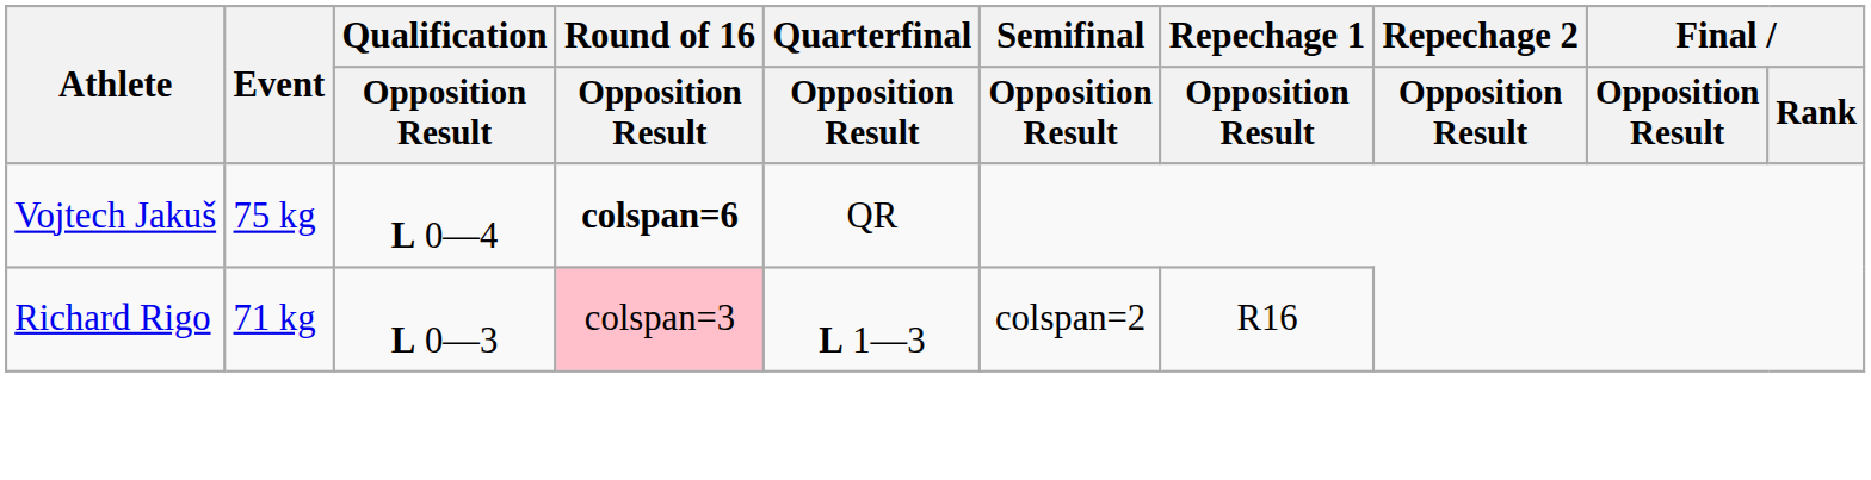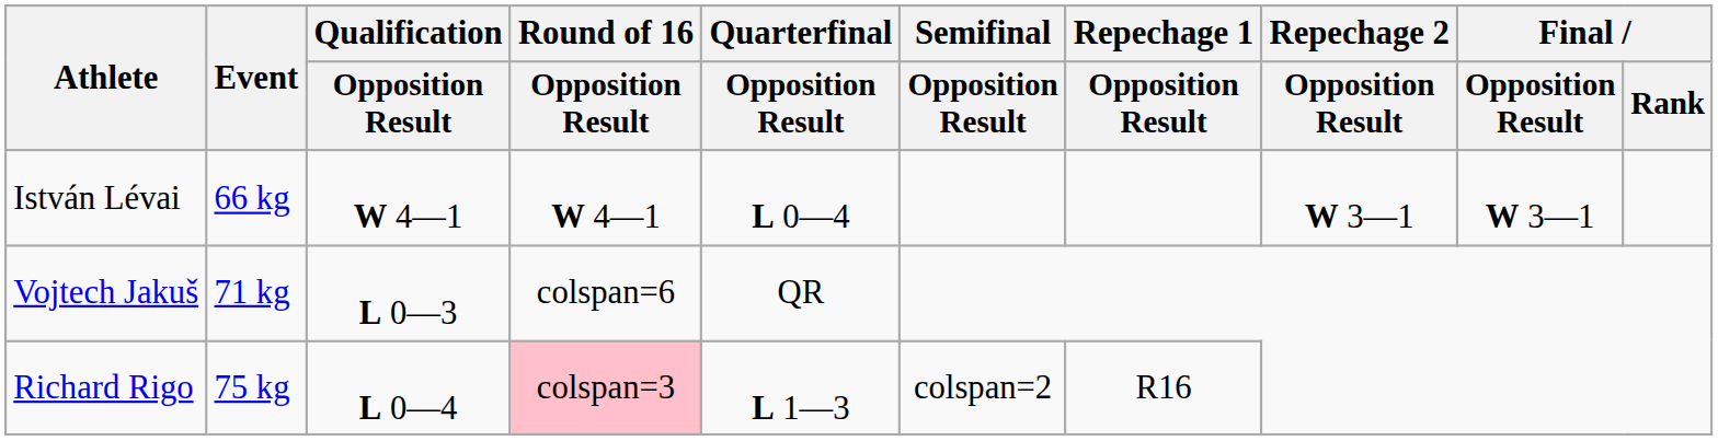+ row: István Lévai | 66 kg | W 4—1 | W 4—1 | L 0—4 | W 3—1 | W 3—1
Vojtech Jakuš | Event: 75 kg -> 71 kg
Vojtech Jakuš | Qualification / Opposition Result: L 0—4 -> L 0—3
Vojtech Jakuš | Round of 16 / Opposition Result: bold -> normal
Richard Rigo | Event: 71 kg -> 75 kg
Richard Rigo | Qualification / Opposition Result: L 0—3 -> L 0—4
